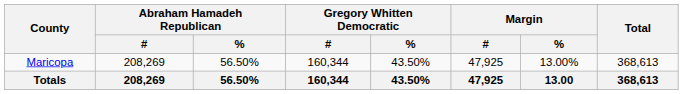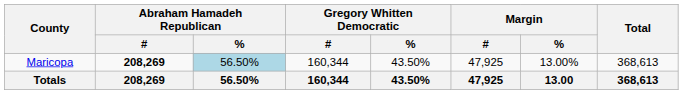Maricopa | Abraham Hamadeh Republican / #: normal -> bold
Maricopa | Abraham Hamadeh Republican / %: no background -> lightblue background
